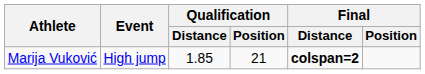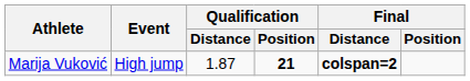Marija Vuković | Qualification / Distance: 1.85 -> 1.87
Marija Vuković | Qualification / Position: normal -> bold
